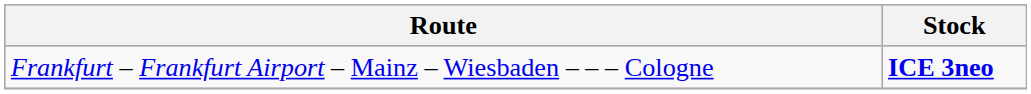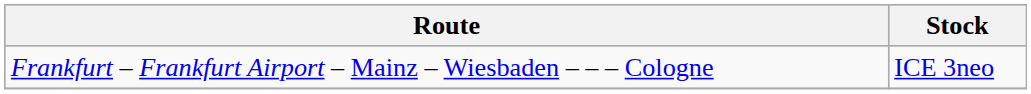row 2 | Stock: bold -> normal
